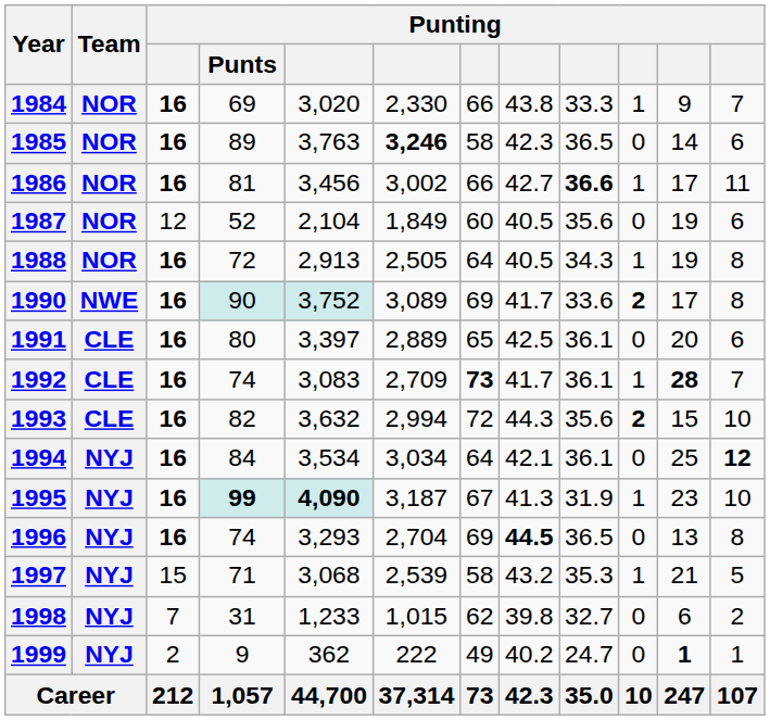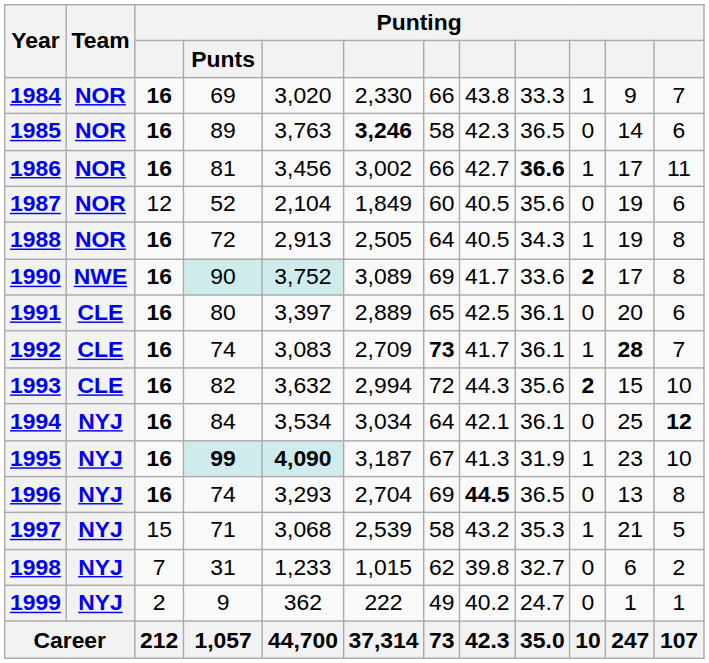1999 | column 11: bold -> normal
